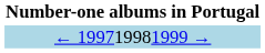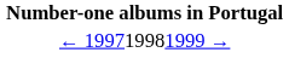row 2 | column 1: lightblue background -> no background
